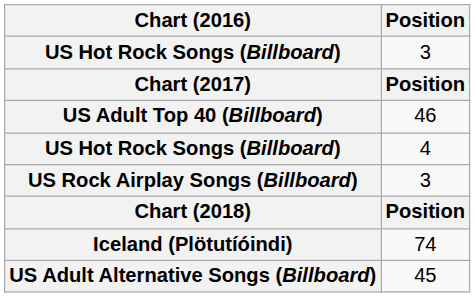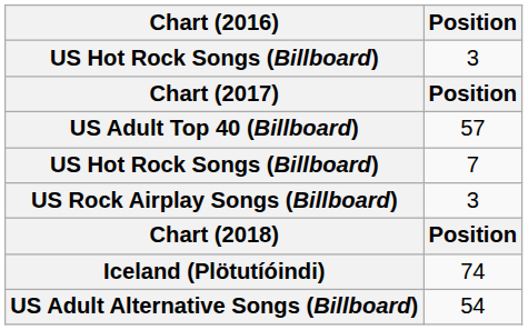row 4 | Position: 46 -> 57
row 5 | Position: 4 -> 7
row 9 | Position: 45 -> 54
